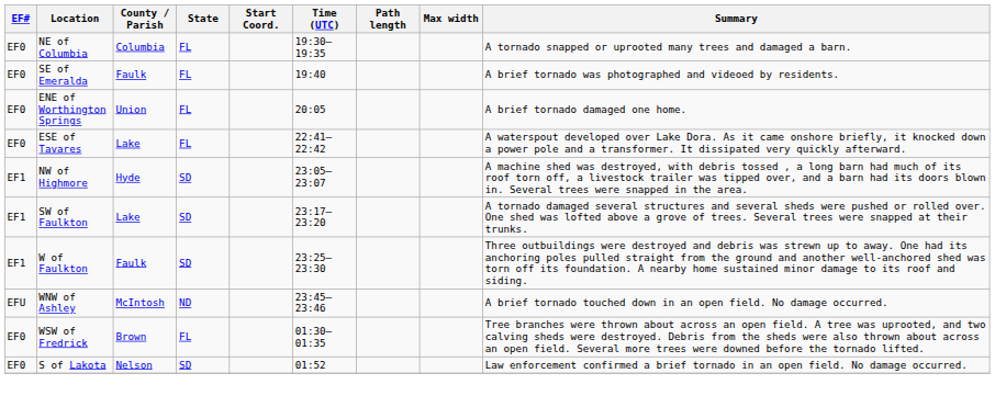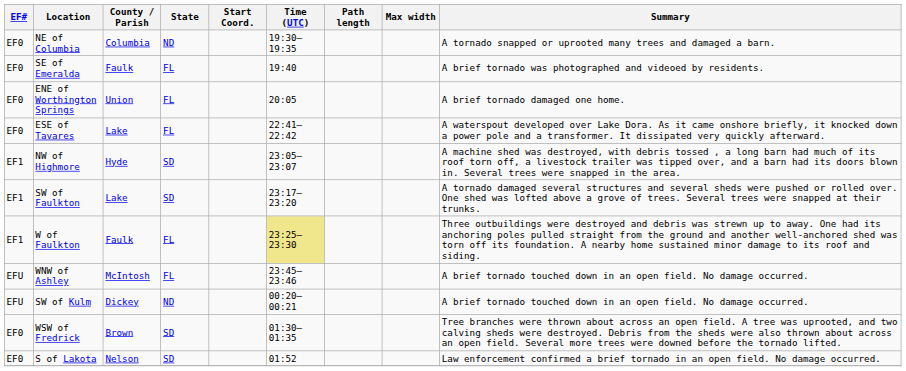NE of Columbia | State: FL -> ND
W of Faulkton | State: SD -> FL
W of Faulkton | Time (UTC): no background -> khaki background
WNW of Ashley | State: ND -> FL
+ row: EFU | SW of Kulm | Dickey | ND | 00:20–00:21 | A brief tornado touched down in an open field. No damage occurred.
WSW of Fredrick | State: FL -> SD
